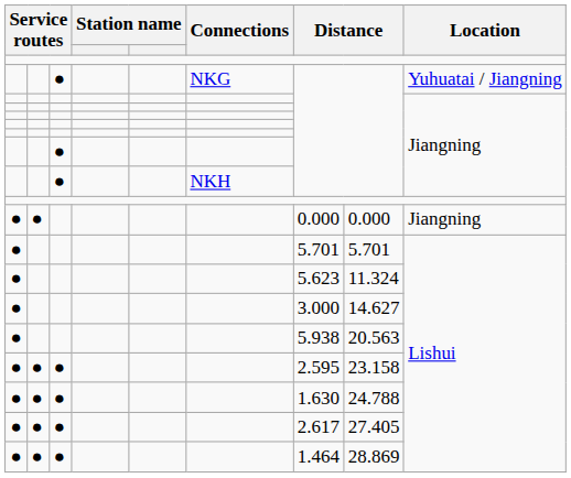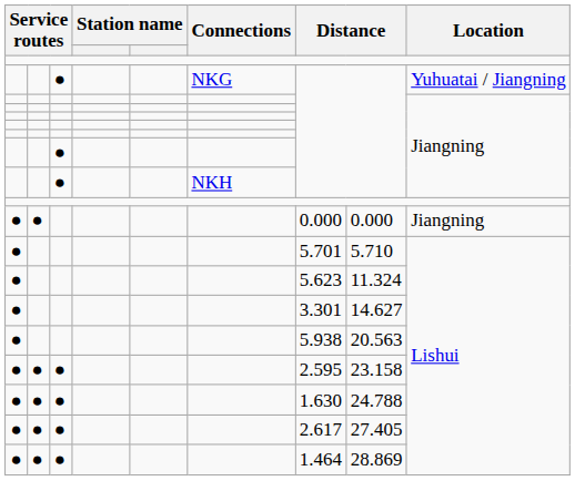row 14 | column 8: 5.701 -> 5.710
row 16 | column 7: 3.000 -> 3.301
